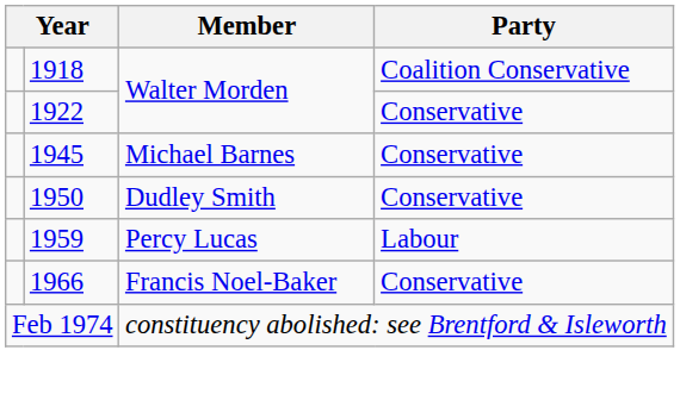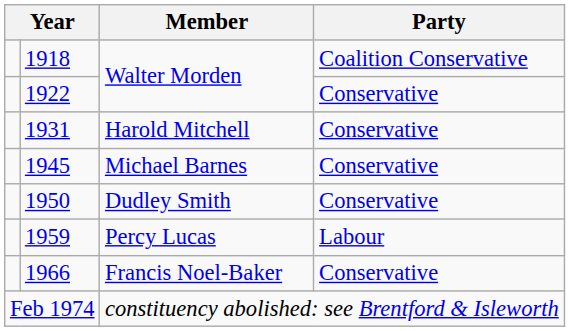+ row: 1931 | Harold Mitchell | Conservative
